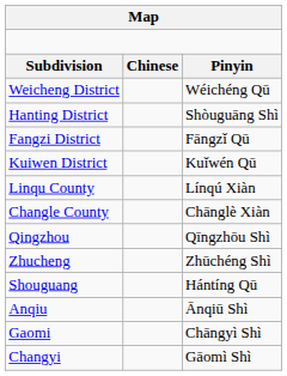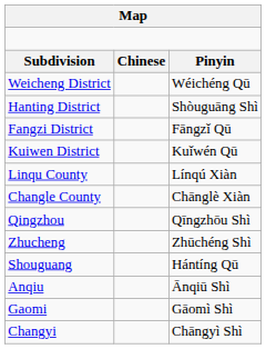Gaomi | column 3: Chāngyì Shì -> Gāomì Shì
Changyi | column 3: Gāomì Shì -> Chāngyì Shì
